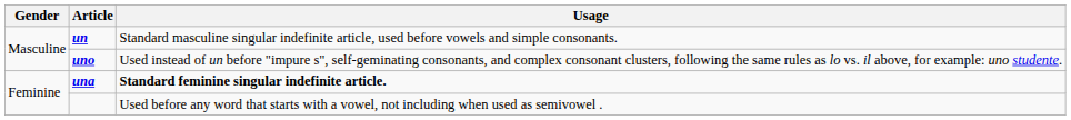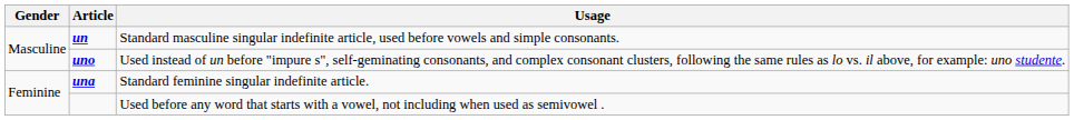una | Usage: bold -> normal
